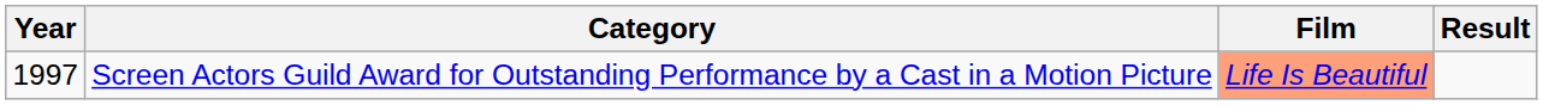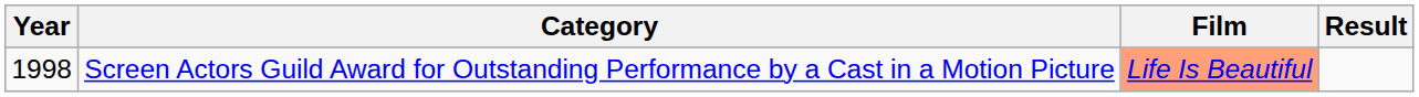row 2 | Year: 1997 -> 1998
